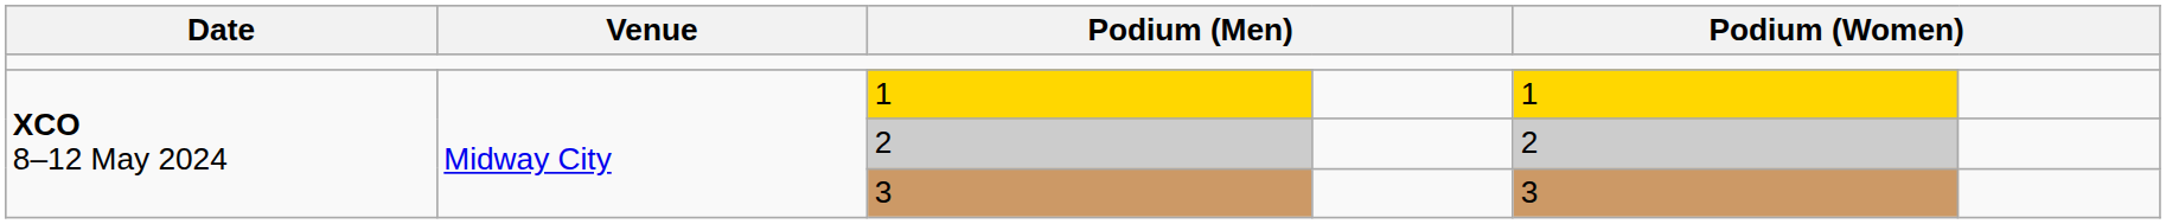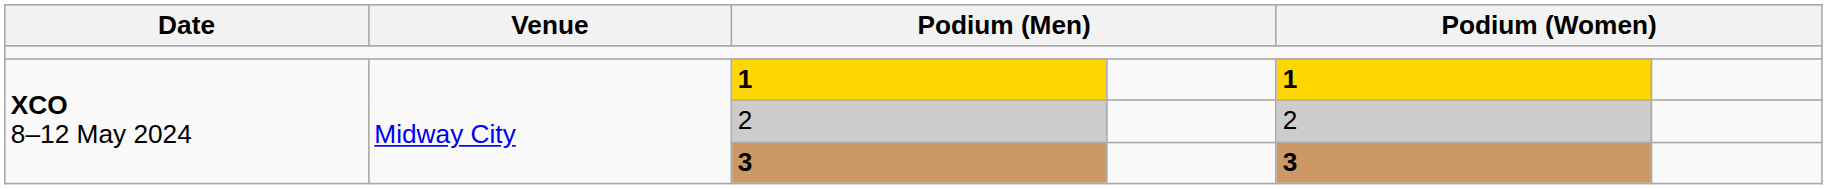row 3 | column 3: normal -> bold
row 3 | column 5: normal -> bold
row 5 | column 3: normal -> bold
row 5 | column 5: normal -> bold
